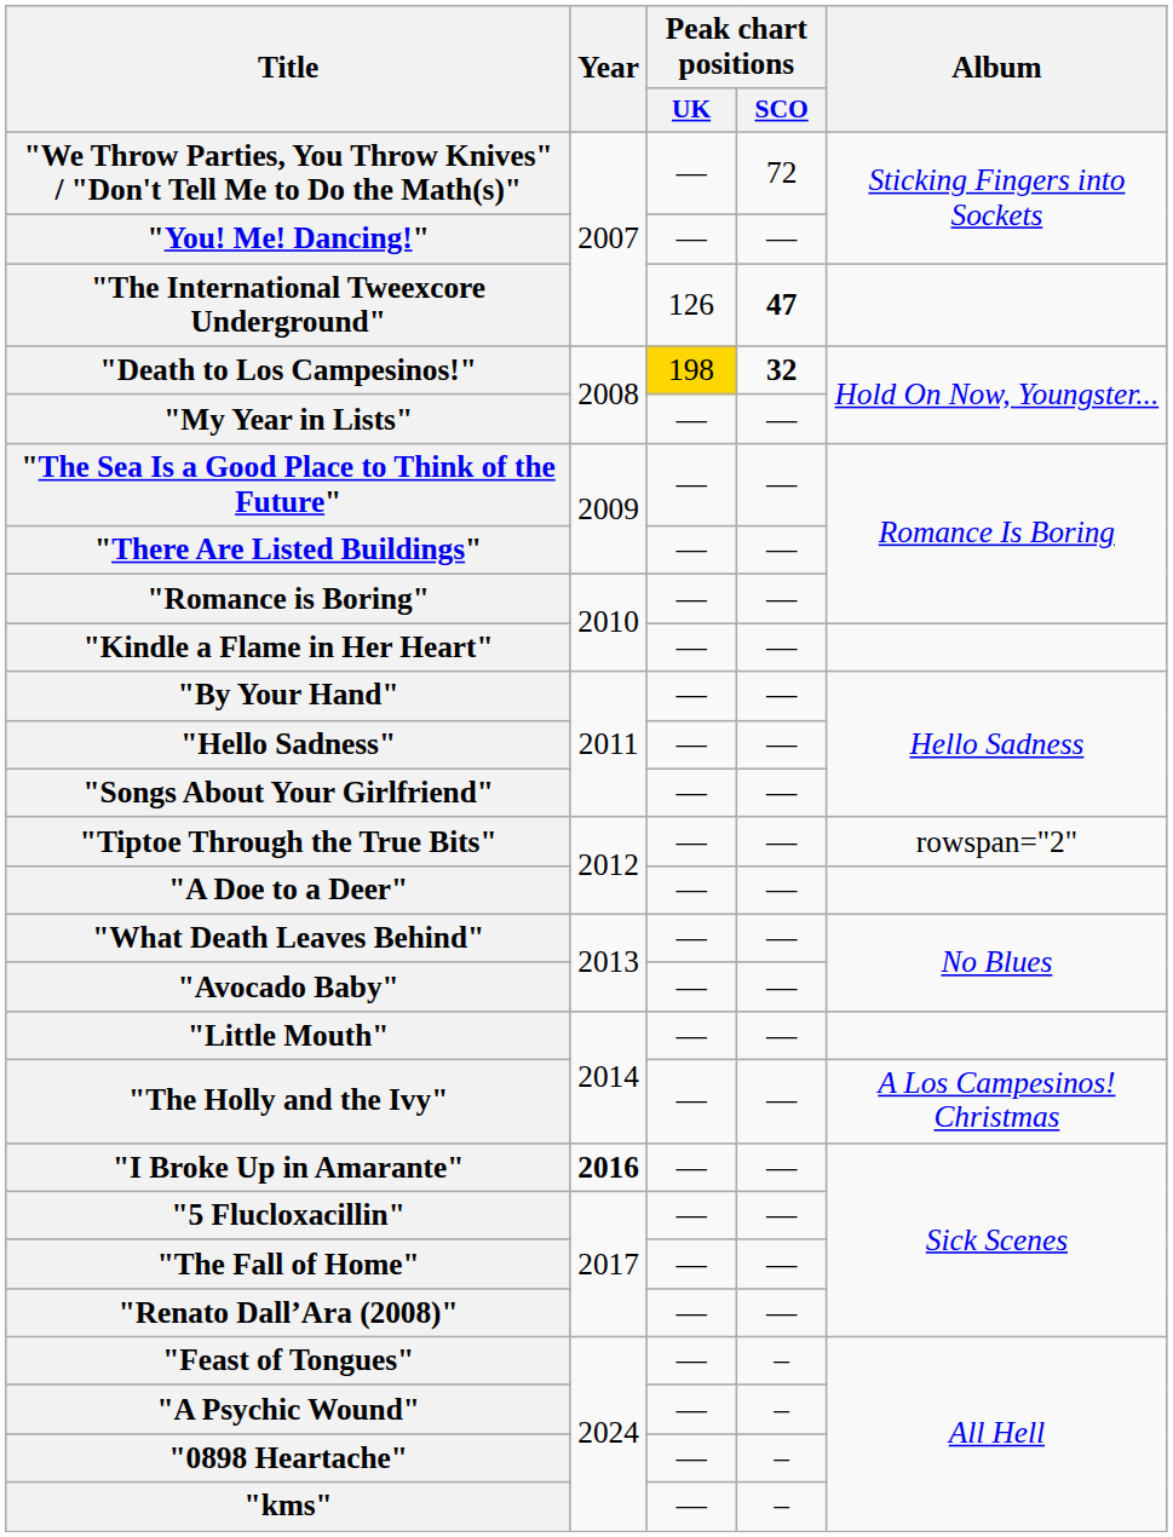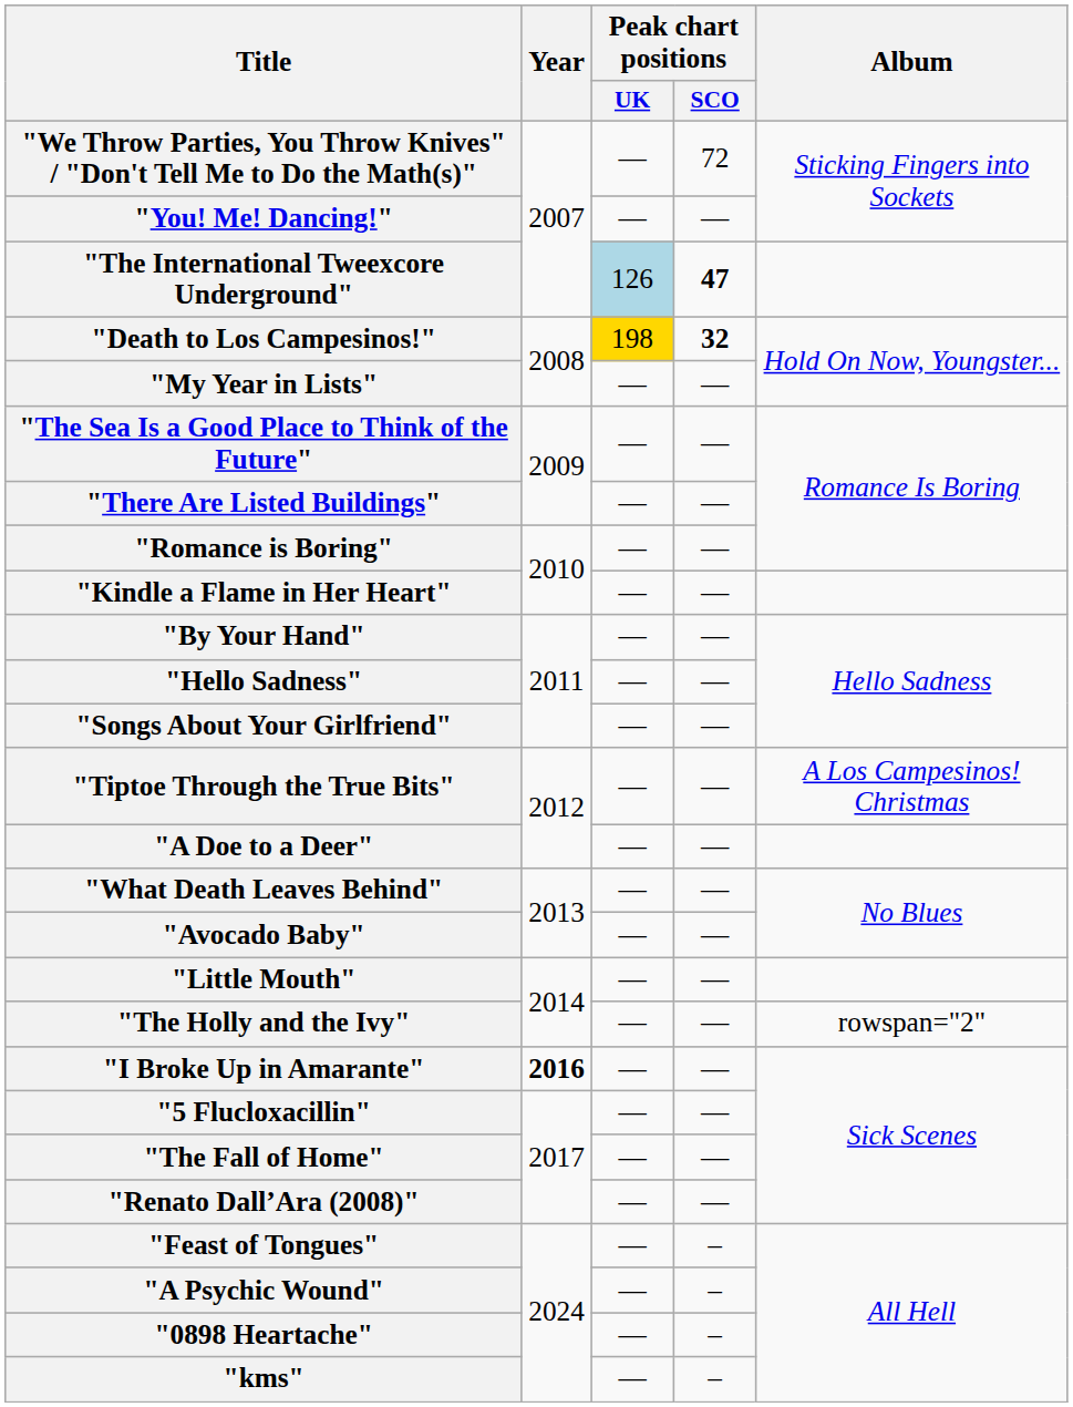"The International Tweexcore Underground" | Peak chart positions / UK: no background -> lightblue background
"Tiptoe Through the True Bits" | Album: rowspan="2" -> A Los Campesinos! Christmas
"The Holly and the Ivy" | Album: A Los Campesinos! Christmas -> rowspan="2"
